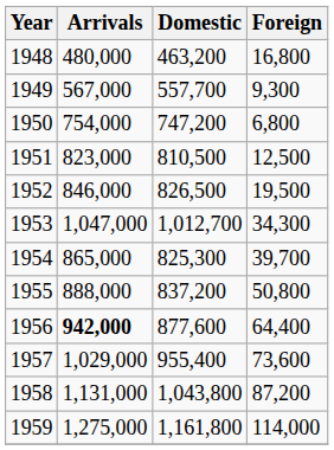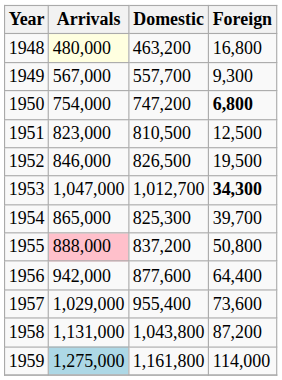1948 | Arrivals: no background -> lightyellow background
1950 | Foreign: normal -> bold
1953 | Foreign: normal -> bold
1955 | Arrivals: no background -> pink background
1956 | Arrivals: bold -> normal
1959 | Arrivals: no background -> lightblue background
